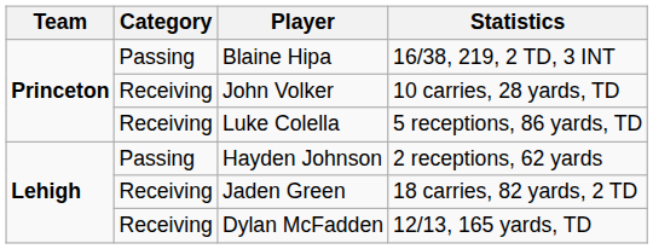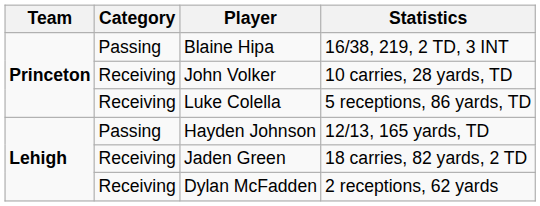Hayden Johnson | Statistics: 2 receptions, 62 yards -> 12/13, 165 yards, TD
Dylan McFadden | Statistics: 12/13, 165 yards, TD -> 2 receptions, 62 yards
